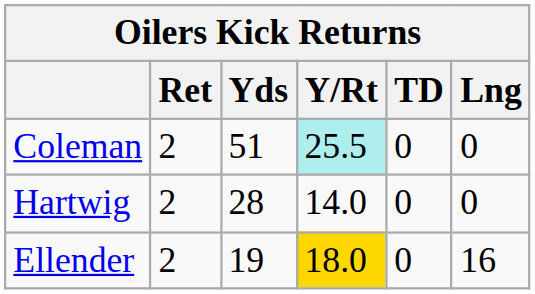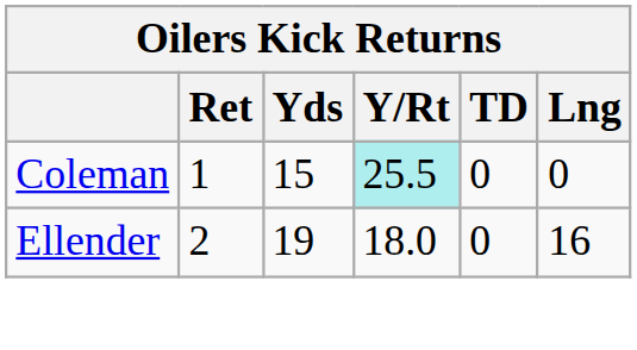Coleman | Ret: 2 -> 1
Coleman | Yds: 51 -> 15
- row: Hartwig | 2 | 28 | 14.0 | 0 | 0
Ellender | Y/Rt: gold background -> no background
